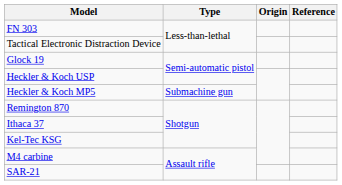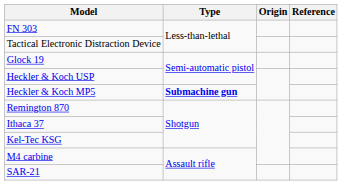Heckler & Koch MP5 | Type: normal -> bold
